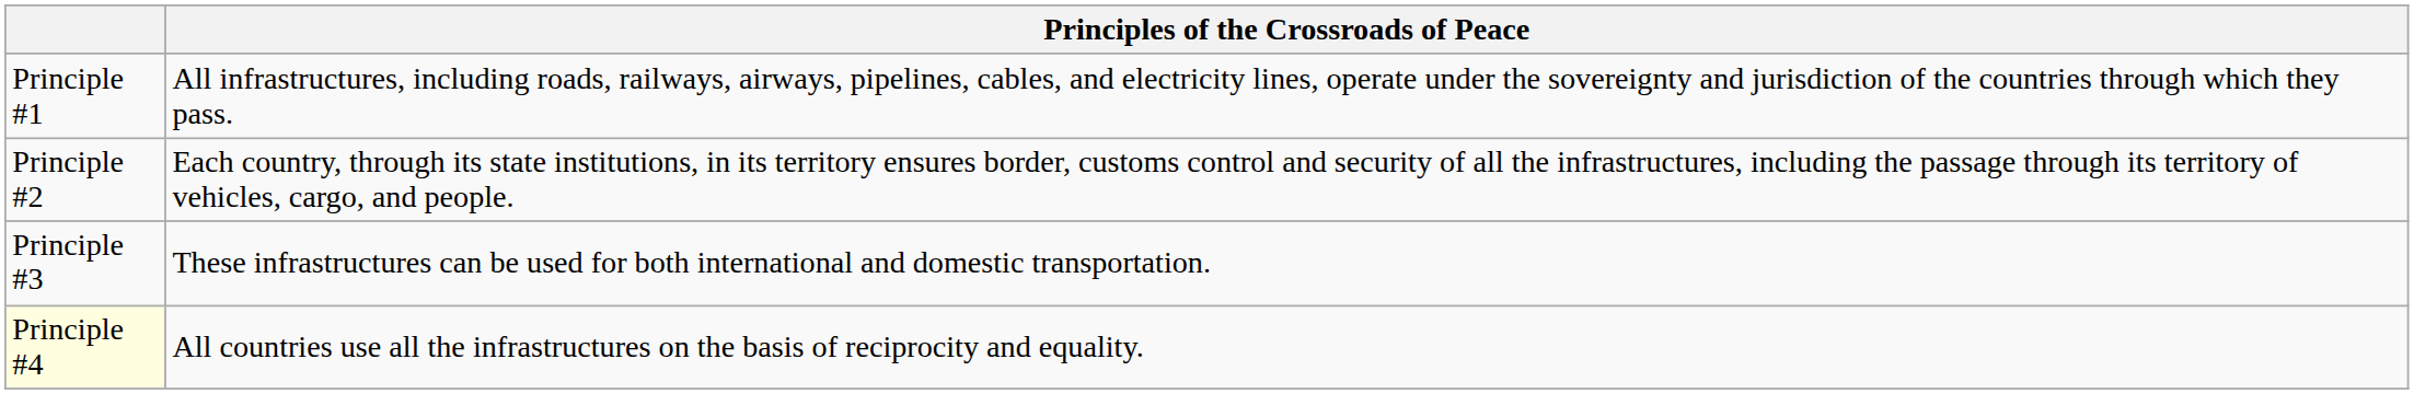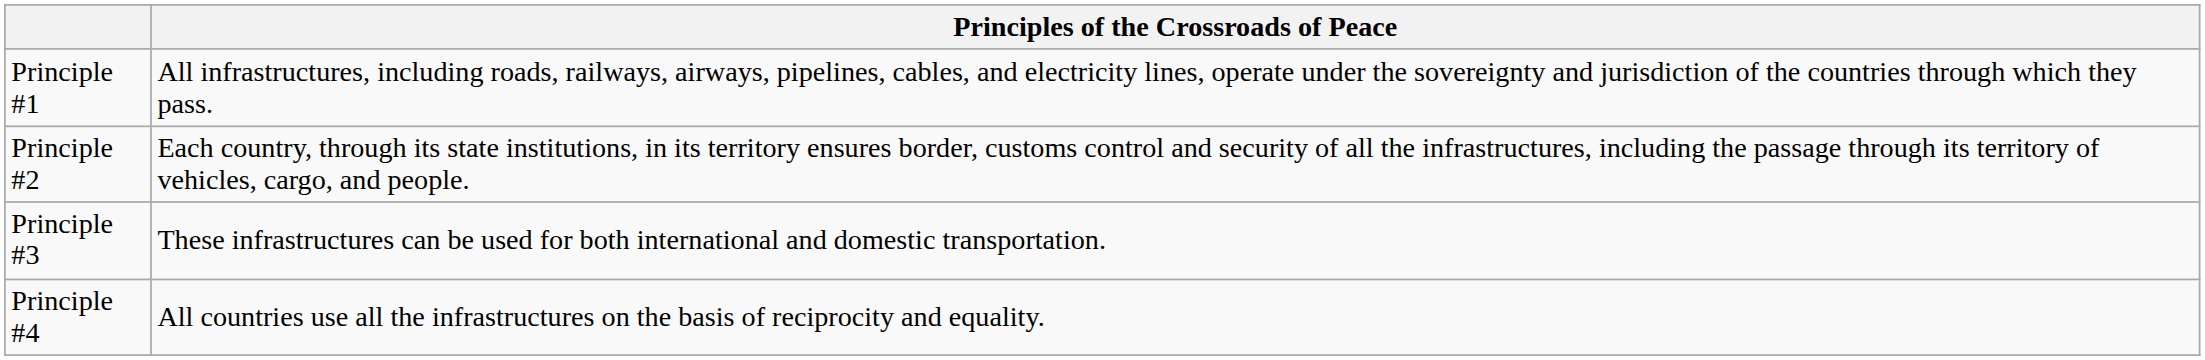Principle #4 | column 1: lightyellow background -> no background
